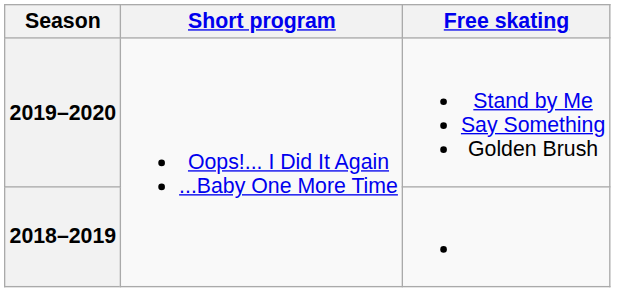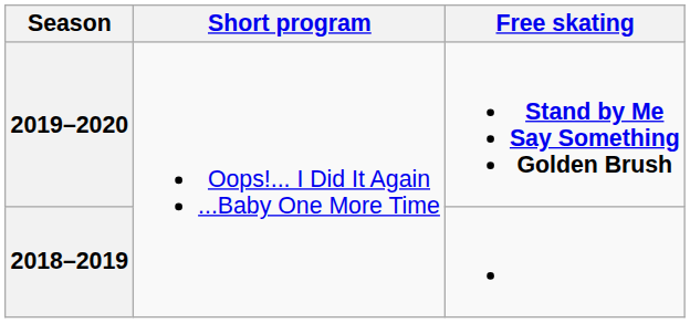2019–2020 | Free skating: normal -> bold
